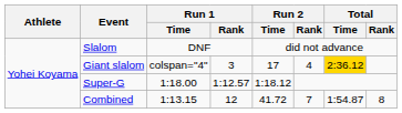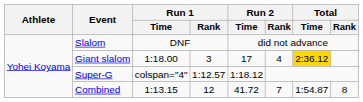Giant slalom | Run 1 / Time: colspan="4" -> 1:18.00
Super-G | Run 1 / Time: 1:18.00 -> colspan="4"
